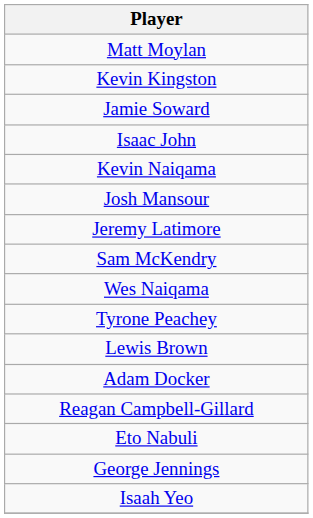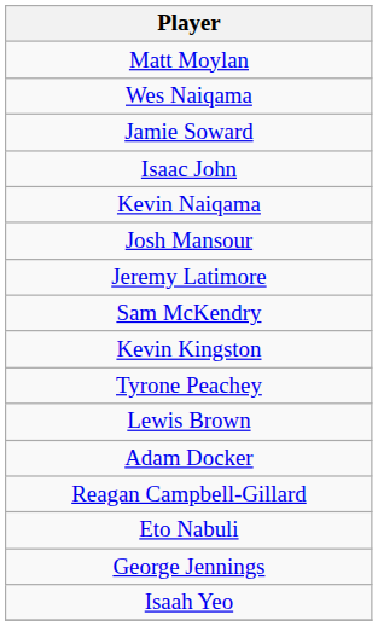row 3 | column 1: Kevin Kingston -> Wes Naiqama
row 10 | column 1: Wes Naiqama -> Kevin Kingston
